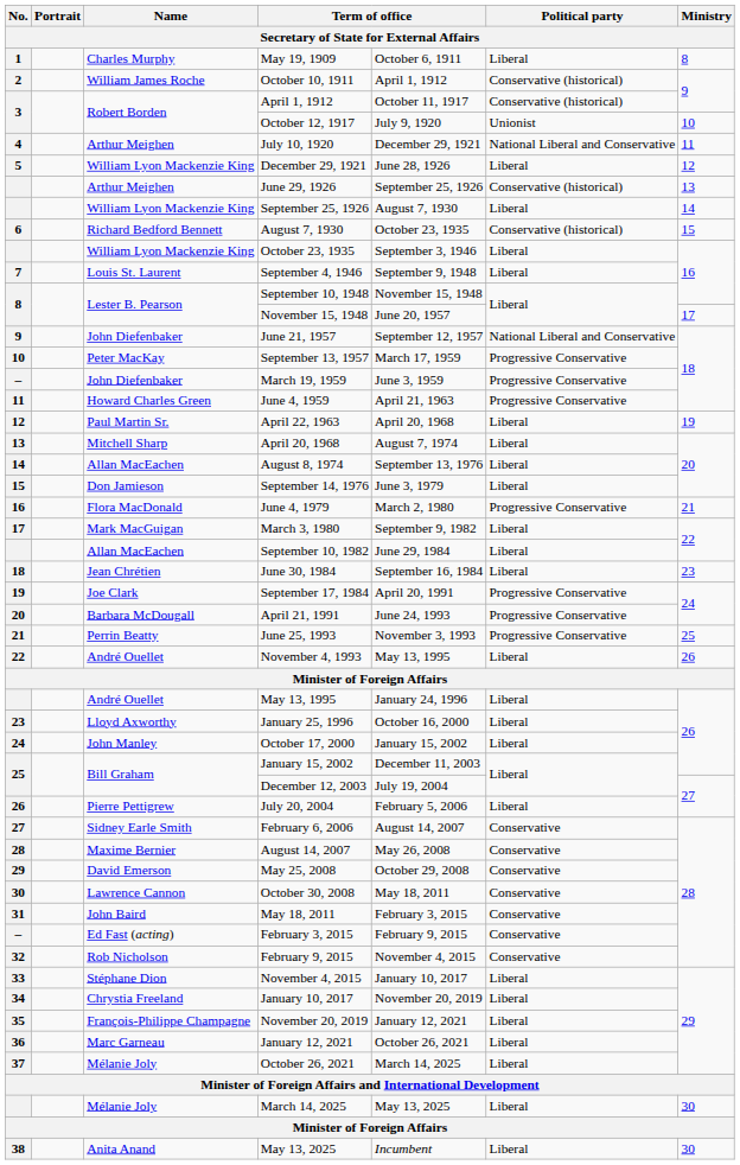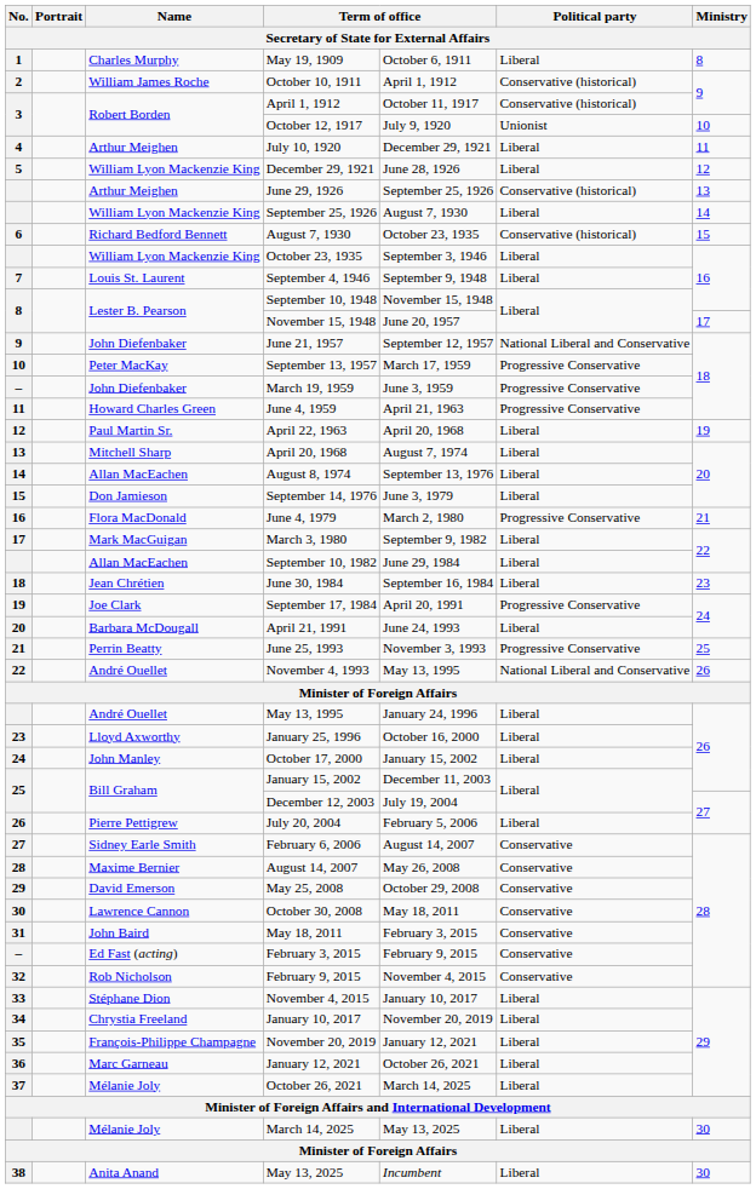July 10, 1920 | Political party: National Liberal and Conservative -> Liberal
April 21, 1991 | Political party: Progressive Conservative -> Liberal
November 4, 1993 | Political party: Liberal -> National Liberal and Conservative
